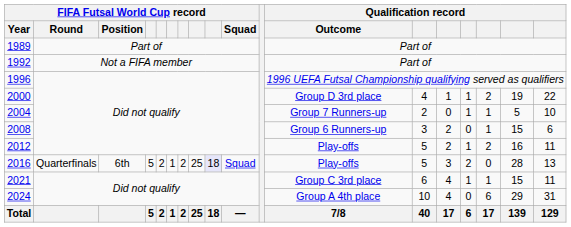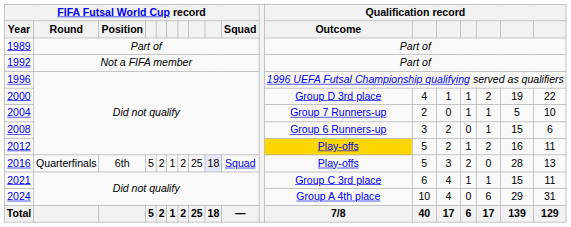2012 | Qualification record / Outcome: no background -> gold background
